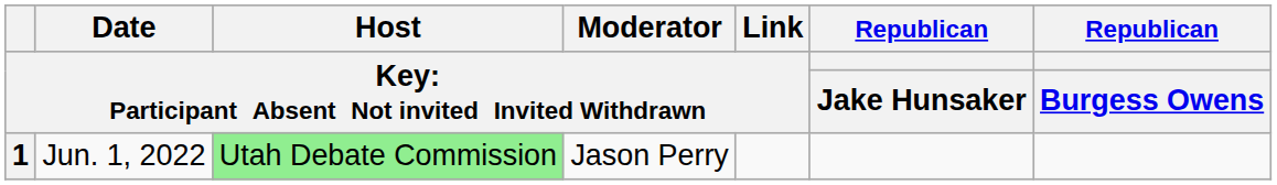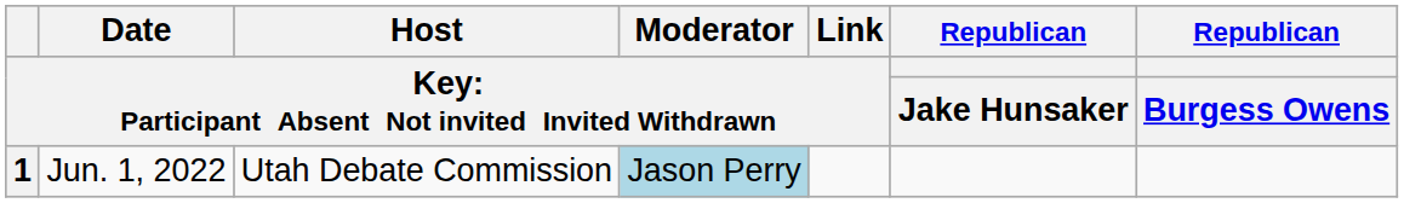1 | column 3: lightgreen background -> no background
1 | column 4: no background -> lightblue background
